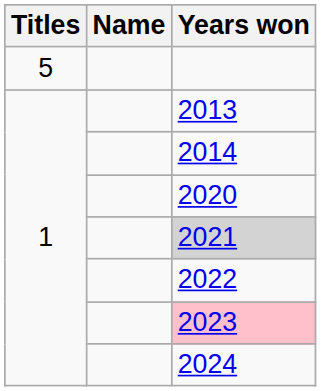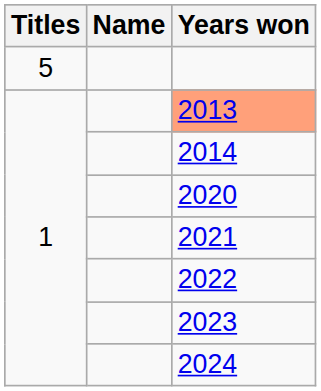2013 | Years won: no background -> lightsalmon background
2021 | Years won: lightgrey background -> no background
2023 | Years won: pink background -> no background
